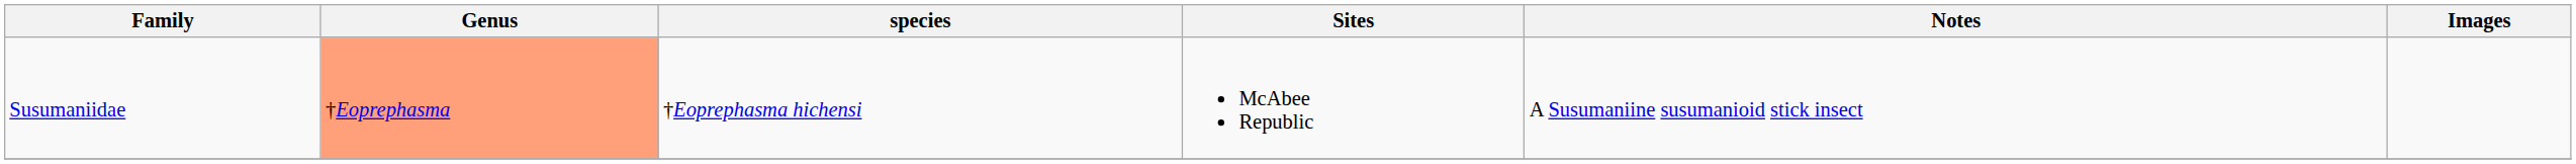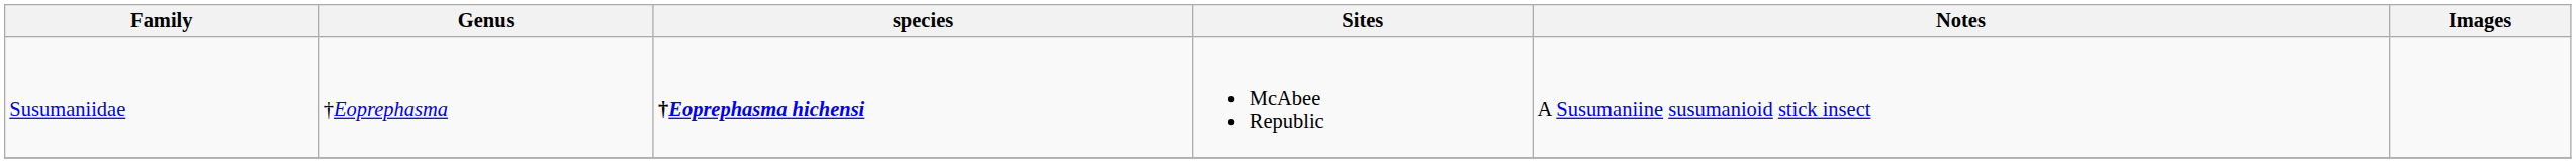Susumaniidae | Genus: lightsalmon background -> no background
Susumaniidae | species: normal -> bold
